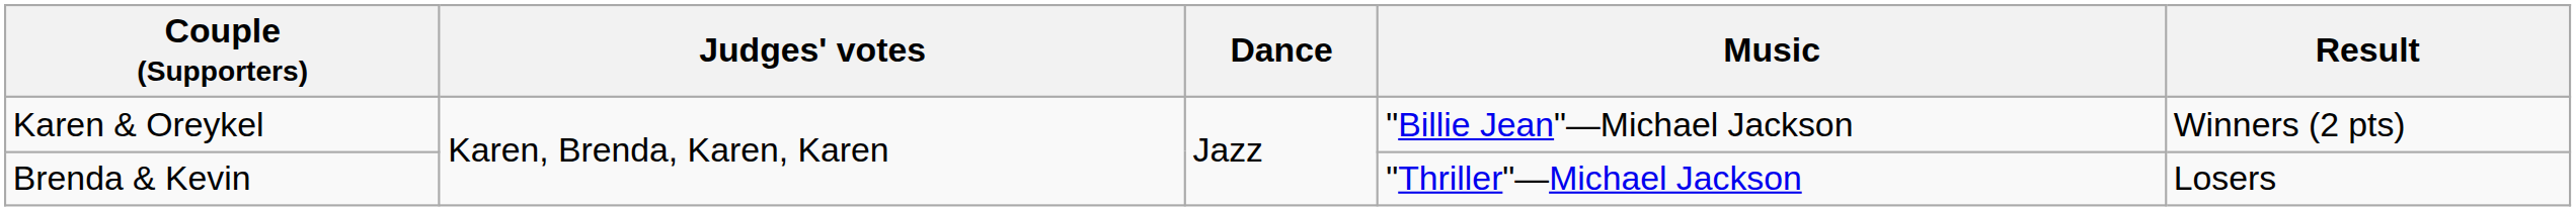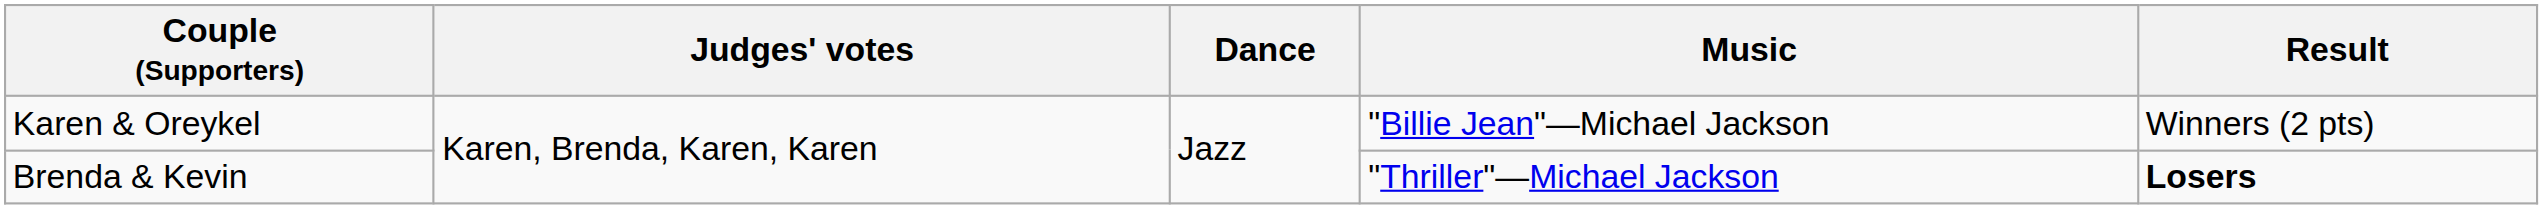Brenda & Kevin | Result: normal -> bold
